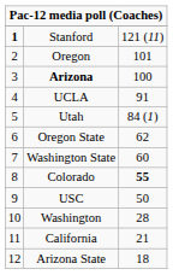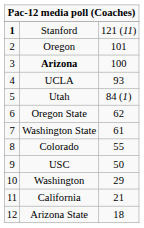UCLA | column 3: 91 -> 93
Washington State | column 3: 60 -> 61
Colorado | column 3: bold -> normal
Washington | column 3: 28 -> 29
